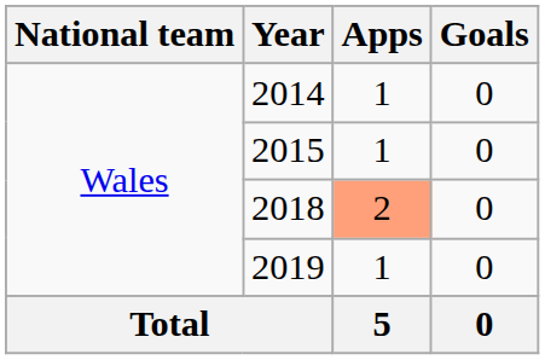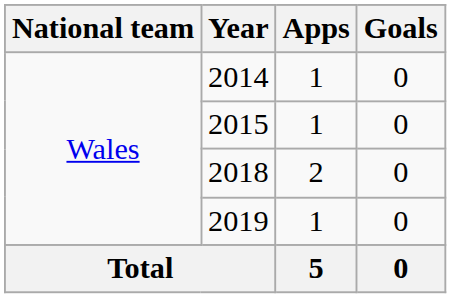2018 | Apps: lightsalmon background -> no background
